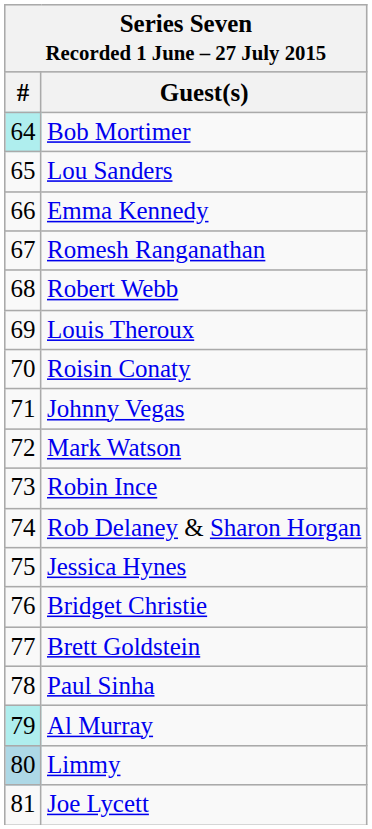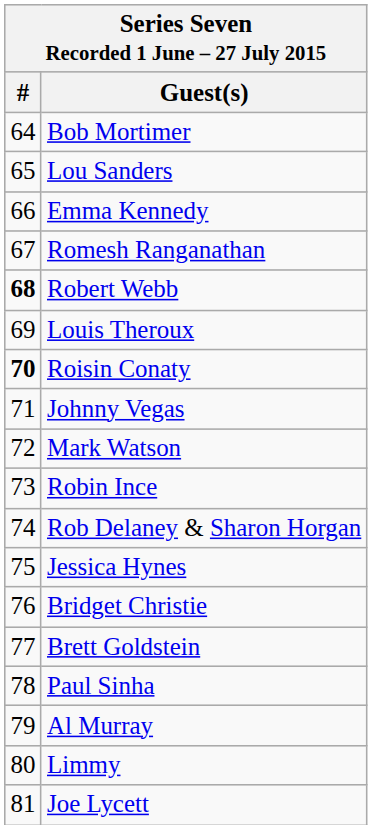Bob Mortimer | #: paleturquoise background -> no background
Robert Webb | #: normal -> bold
Roisin Conaty | #: normal -> bold
Al Murray | #: paleturquoise background -> no background
Limmy | #: lightblue background -> no background
